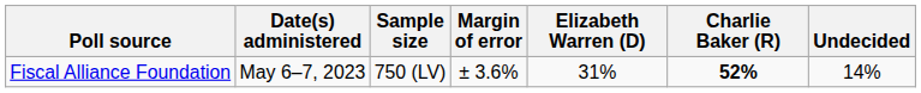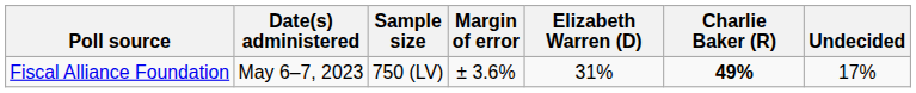Fiscal Alliance Foundation | Charlie Baker (R): 52% -> 49%
Fiscal Alliance Foundation | Undecided: 14% -> 17%
